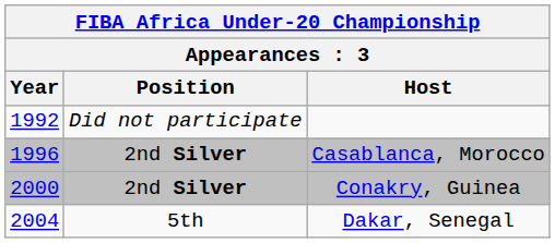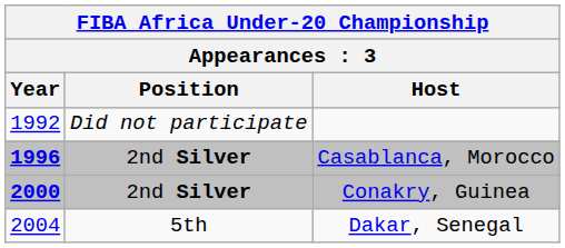Casablanca, Morocco | Year: normal -> bold
Conakry, Guinea | Year: normal -> bold
